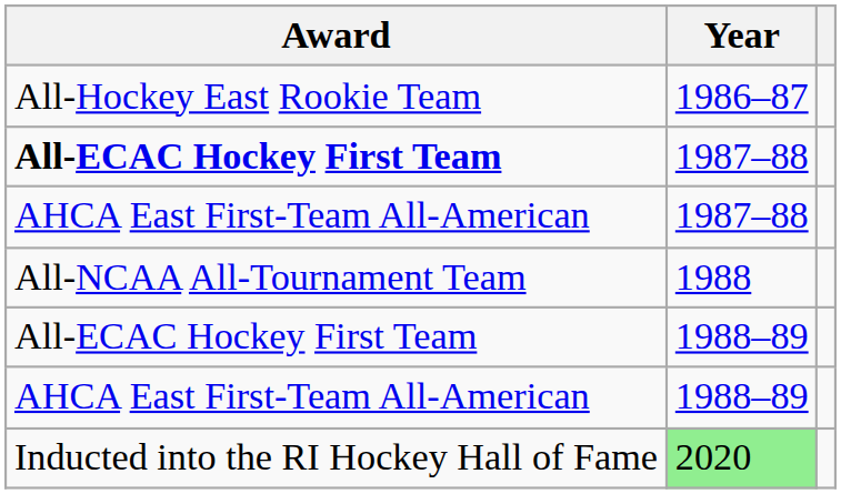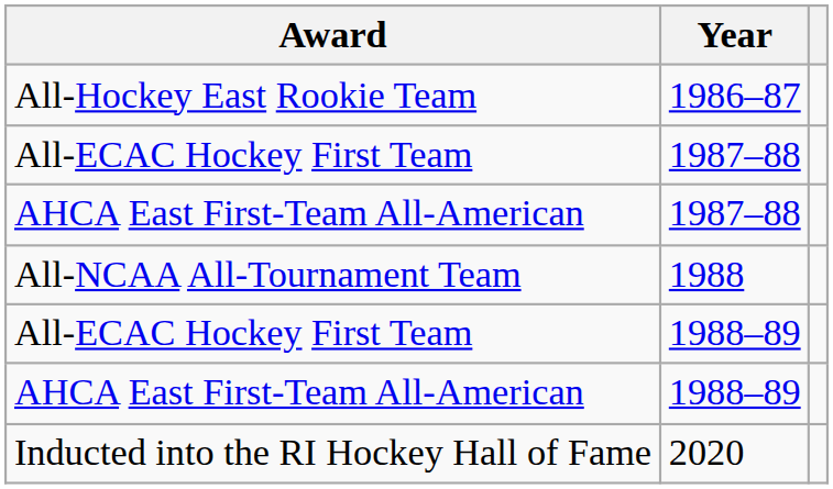All-ECAC Hockey First Team / 1987–88 | Award: bold -> normal
Inducted into the RI Hockey Hall of Fame | Year: lightgreen background -> no background
